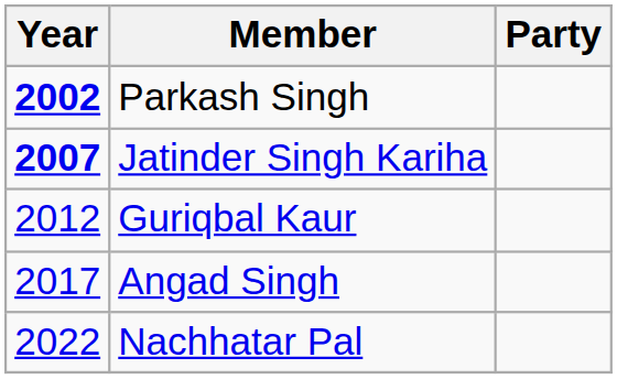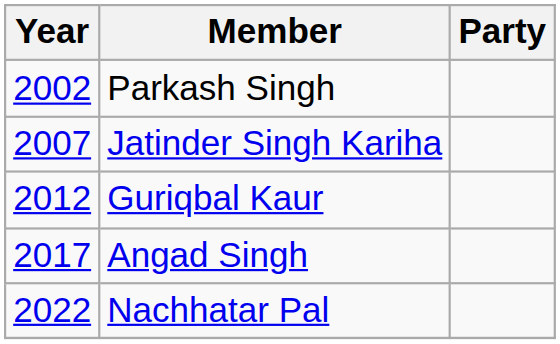Parkash Singh | Year: bold -> normal
Jatinder Singh Kariha | Year: bold -> normal
